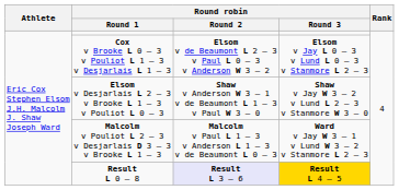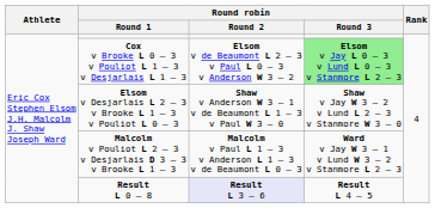Cox v Brooke L 0 – 3 v Pouliot L 1 – 3 v Desjarlais L 1 – 3 | Round robin / Round 3: no background -> lightgreen background
Result L 0 – 8 | Round robin / Round 3: gold background -> no background
